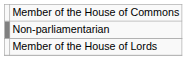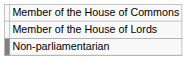rows swapped: Member of the House of Lords <-> Non-parliamentarian
